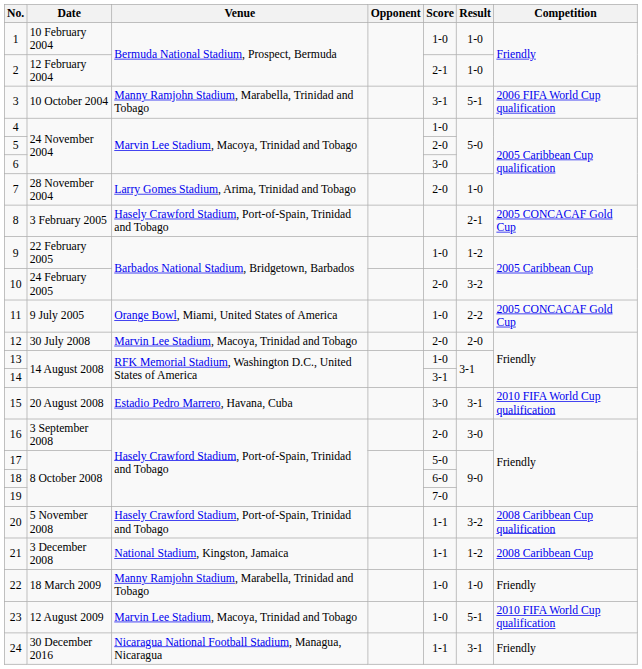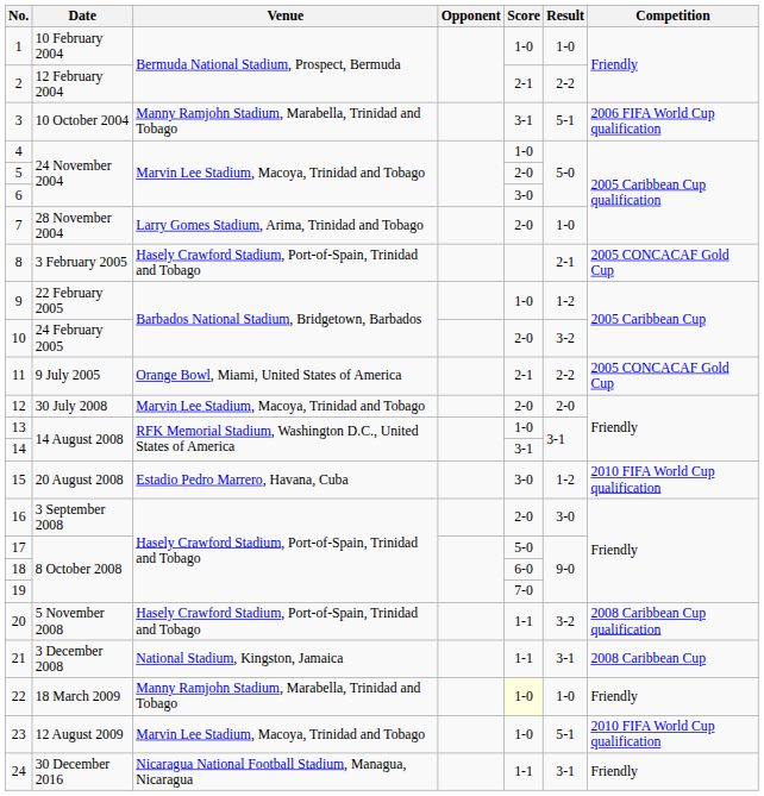2 | Result: 1-0 -> 2-2
11 | Score: 1-0 -> 2-1
15 | Result: 3-1 -> 1-2
21 | Result: 1-2 -> 3-1
22 | Score: no background -> lightyellow background
